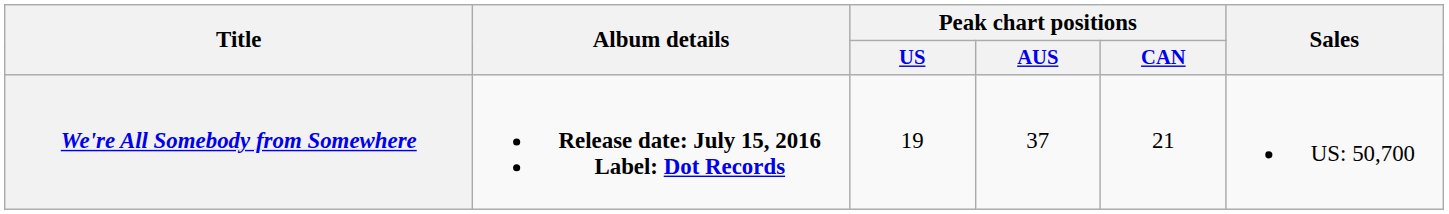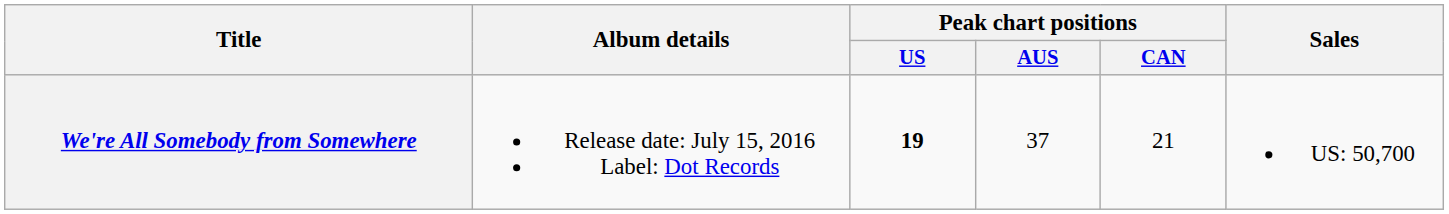row 3 | Album details: bold -> normal
row 3 | Peak chart positions / US: normal -> bold
